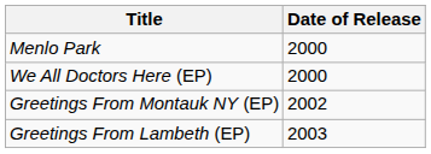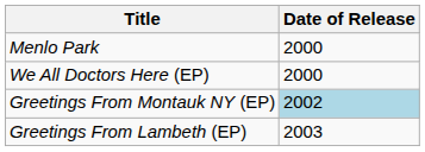Greetings From Montauk NY (EP) | Date of Release: no background -> lightblue background
